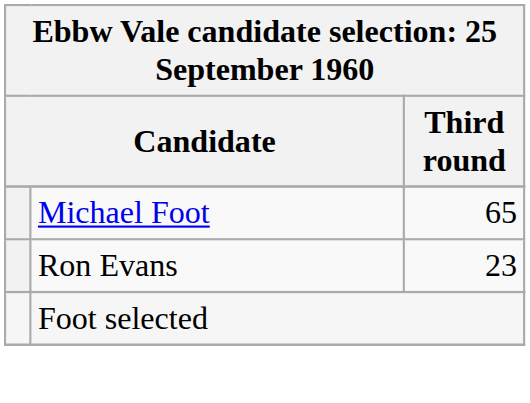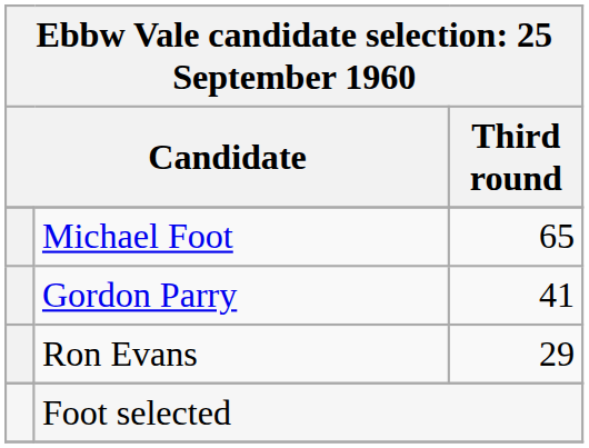+ row: Gordon Parry | 41
Ron Evans | Third round: 23 -> 29
